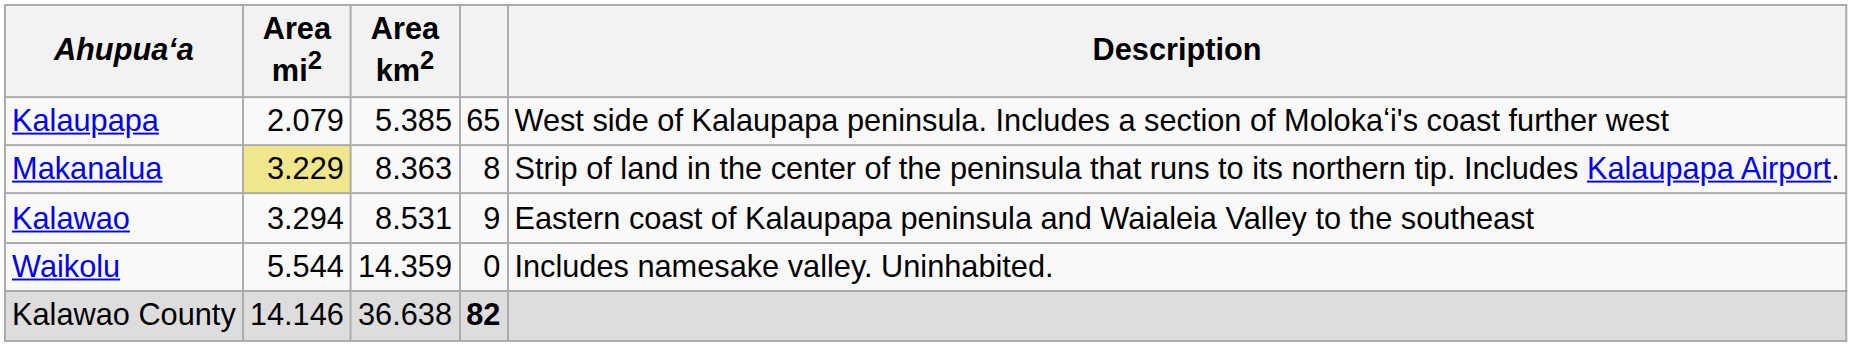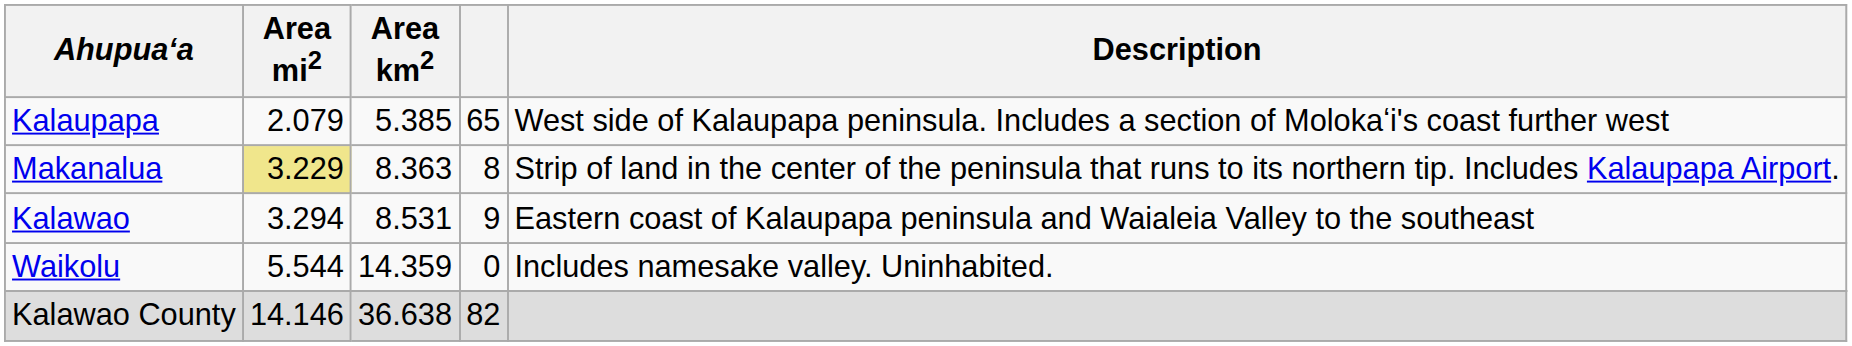Kalawao County | column 4: bold -> normal
